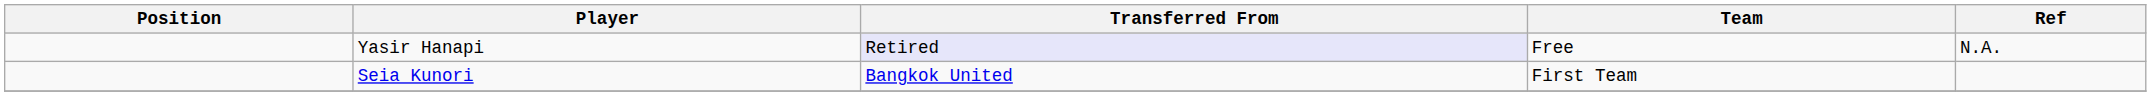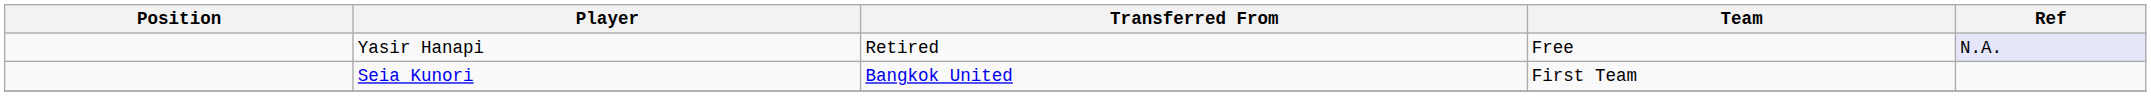Yasir Hanapi | Transferred From: lavender background -> no background
Yasir Hanapi | Ref: no background -> lavender background
